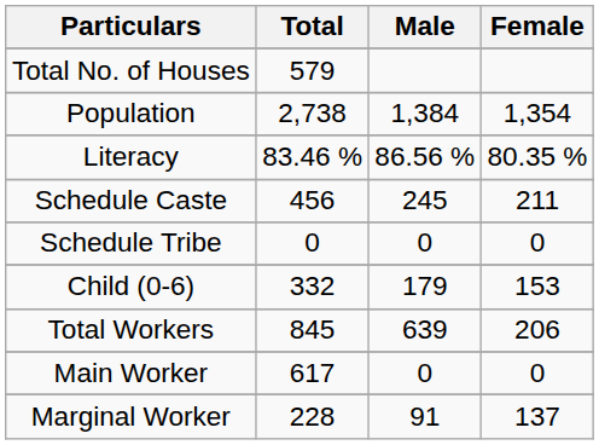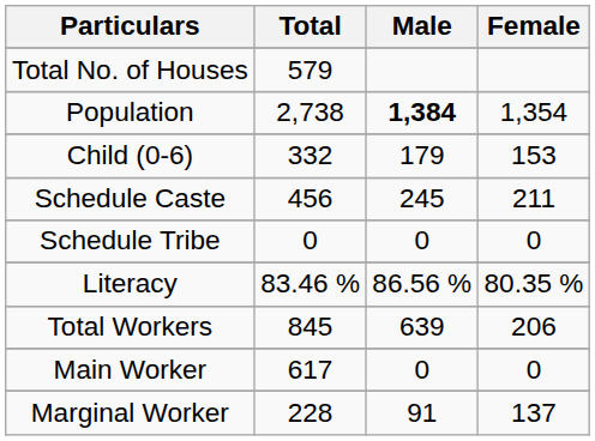Population | Male: normal -> bold
rows swapped: Child (0-6) <-> Literacy
